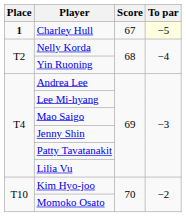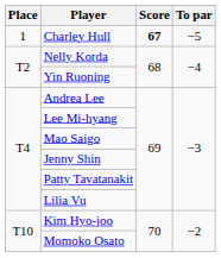Charley Hull | Place: bold -> normal
Charley Hull | Score: normal -> bold
Charley Hull | To par: lightyellow background -> no background
